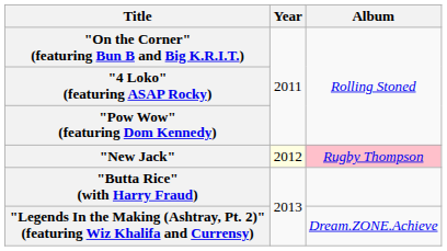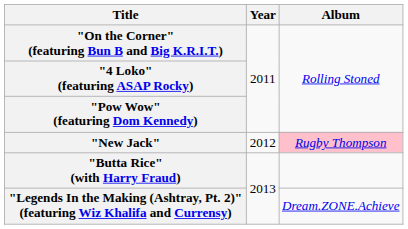"New Jack" | Year: lightyellow background -> no background
